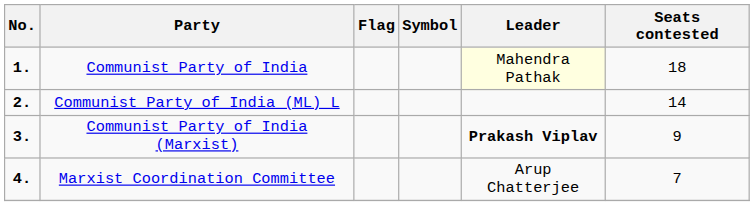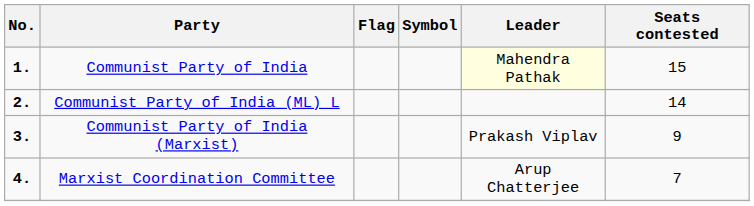Communist Party of India | Seats contested: 18 -> 15
Communist Party of India (Marxist) | Leader: bold -> normal
